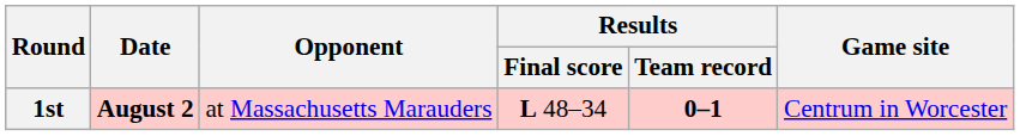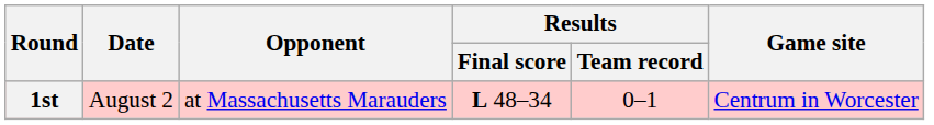1st | Date: bold -> normal
1st | Results / Team record: bold -> normal
